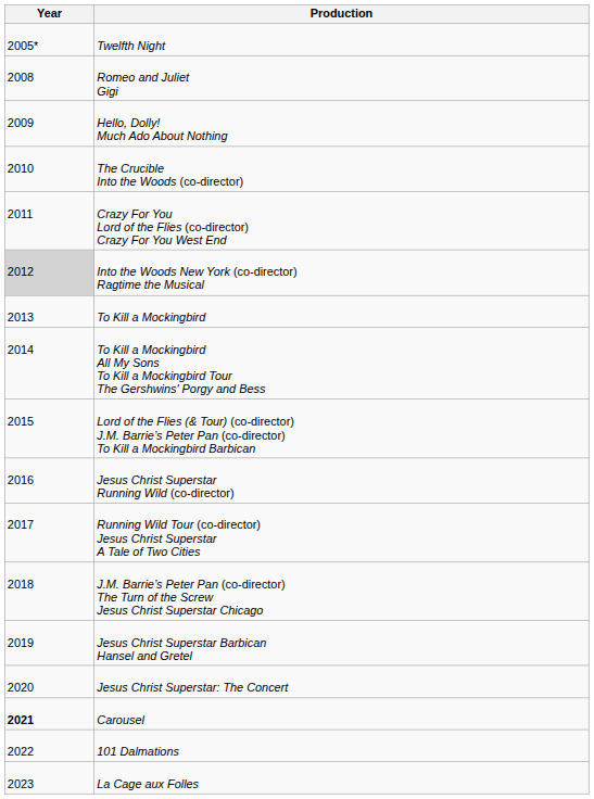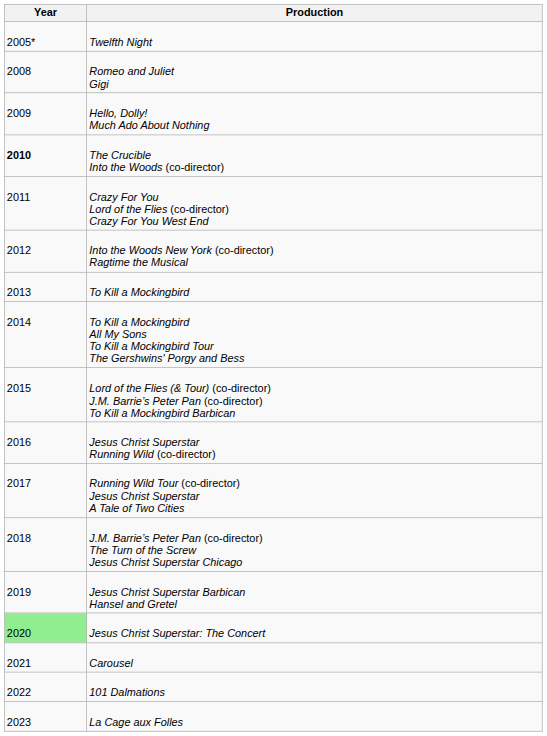The Crucible Into the Woods (co-director) | Year: normal -> bold
Into the Woods New York (co-director) Ragtime the Musical | Year: lightgrey background -> no background
Jesus Christ Superstar: The Concert | Year: no background -> lightgreen background
Carousel | Year: bold -> normal
